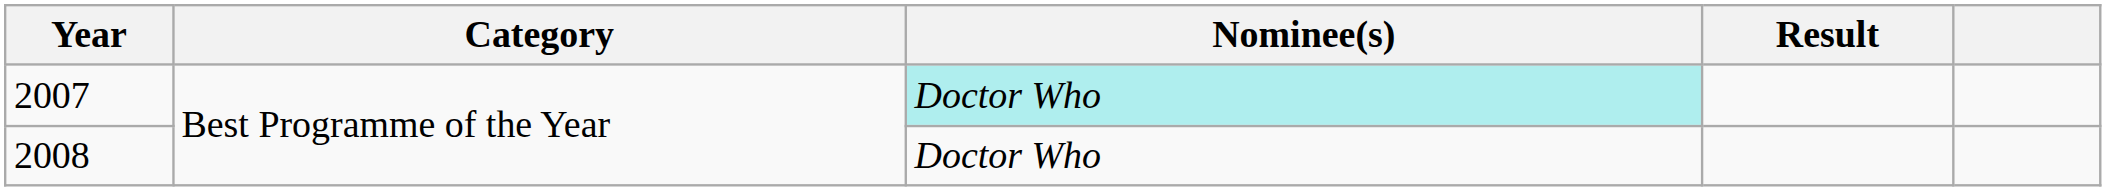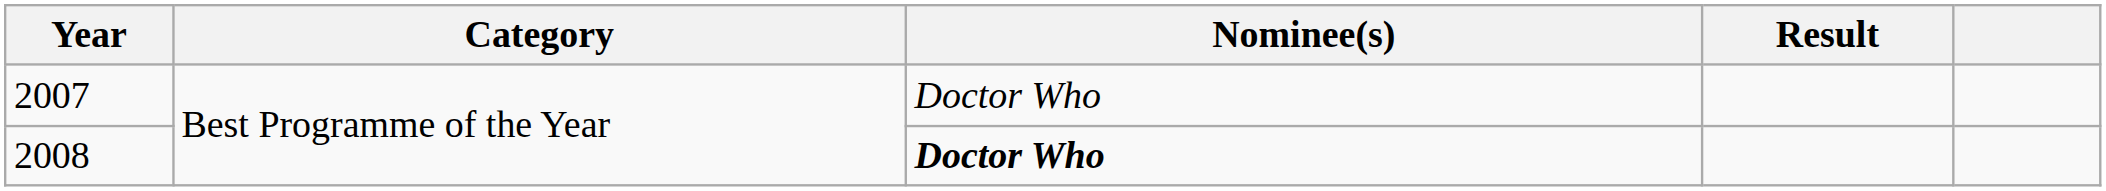2007 | Nominee(s): paleturquoise background -> no background
2008 | Nominee(s): normal -> bold
